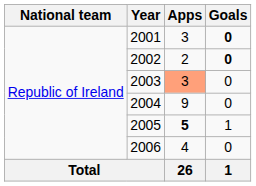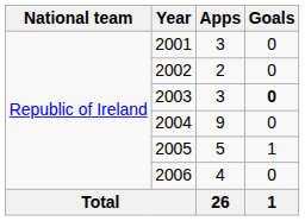2001 | Goals: bold -> normal
2002 | Goals: bold -> normal
2003 | Apps: lightsalmon background -> no background
2003 | Goals: normal -> bold
2005 | Apps: bold -> normal
